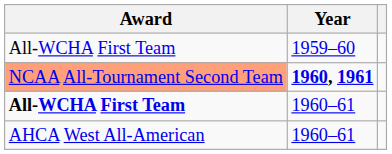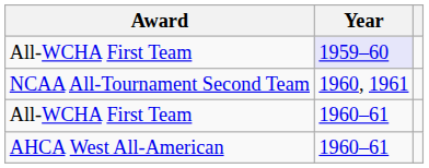row 2 | Year: no background -> lavender background
row 3 | Award: lightsalmon background -> no background
row 3 | Year: bold -> normal
row 4 | Award: bold -> normal
